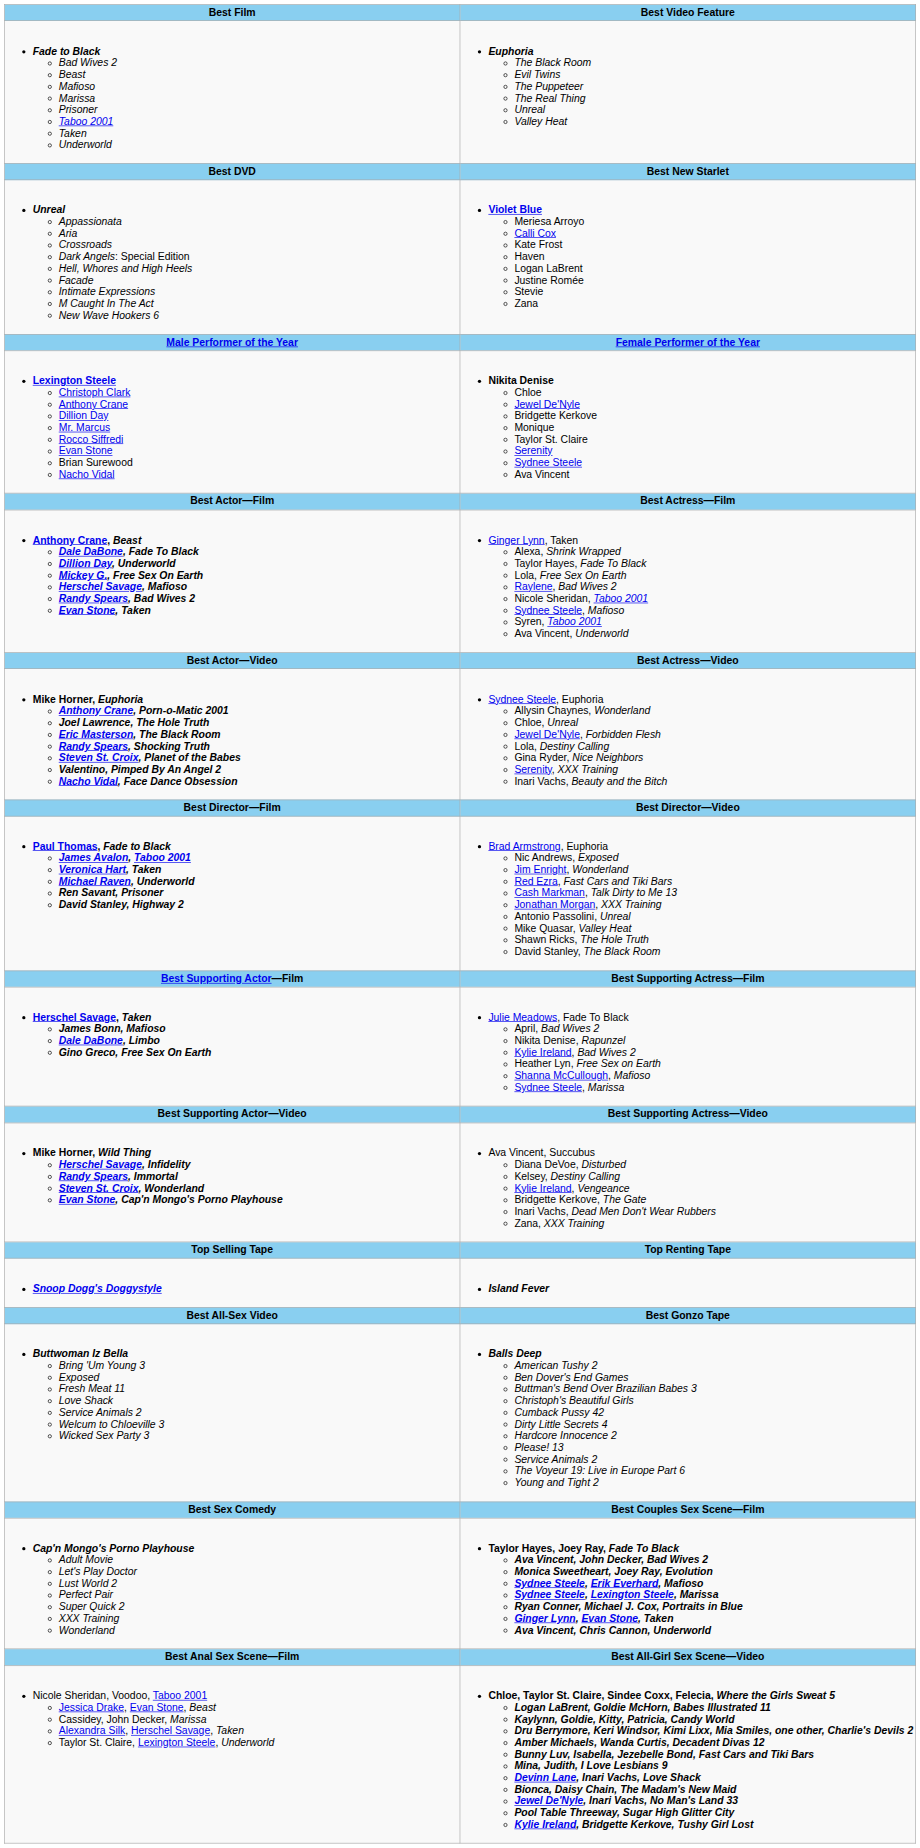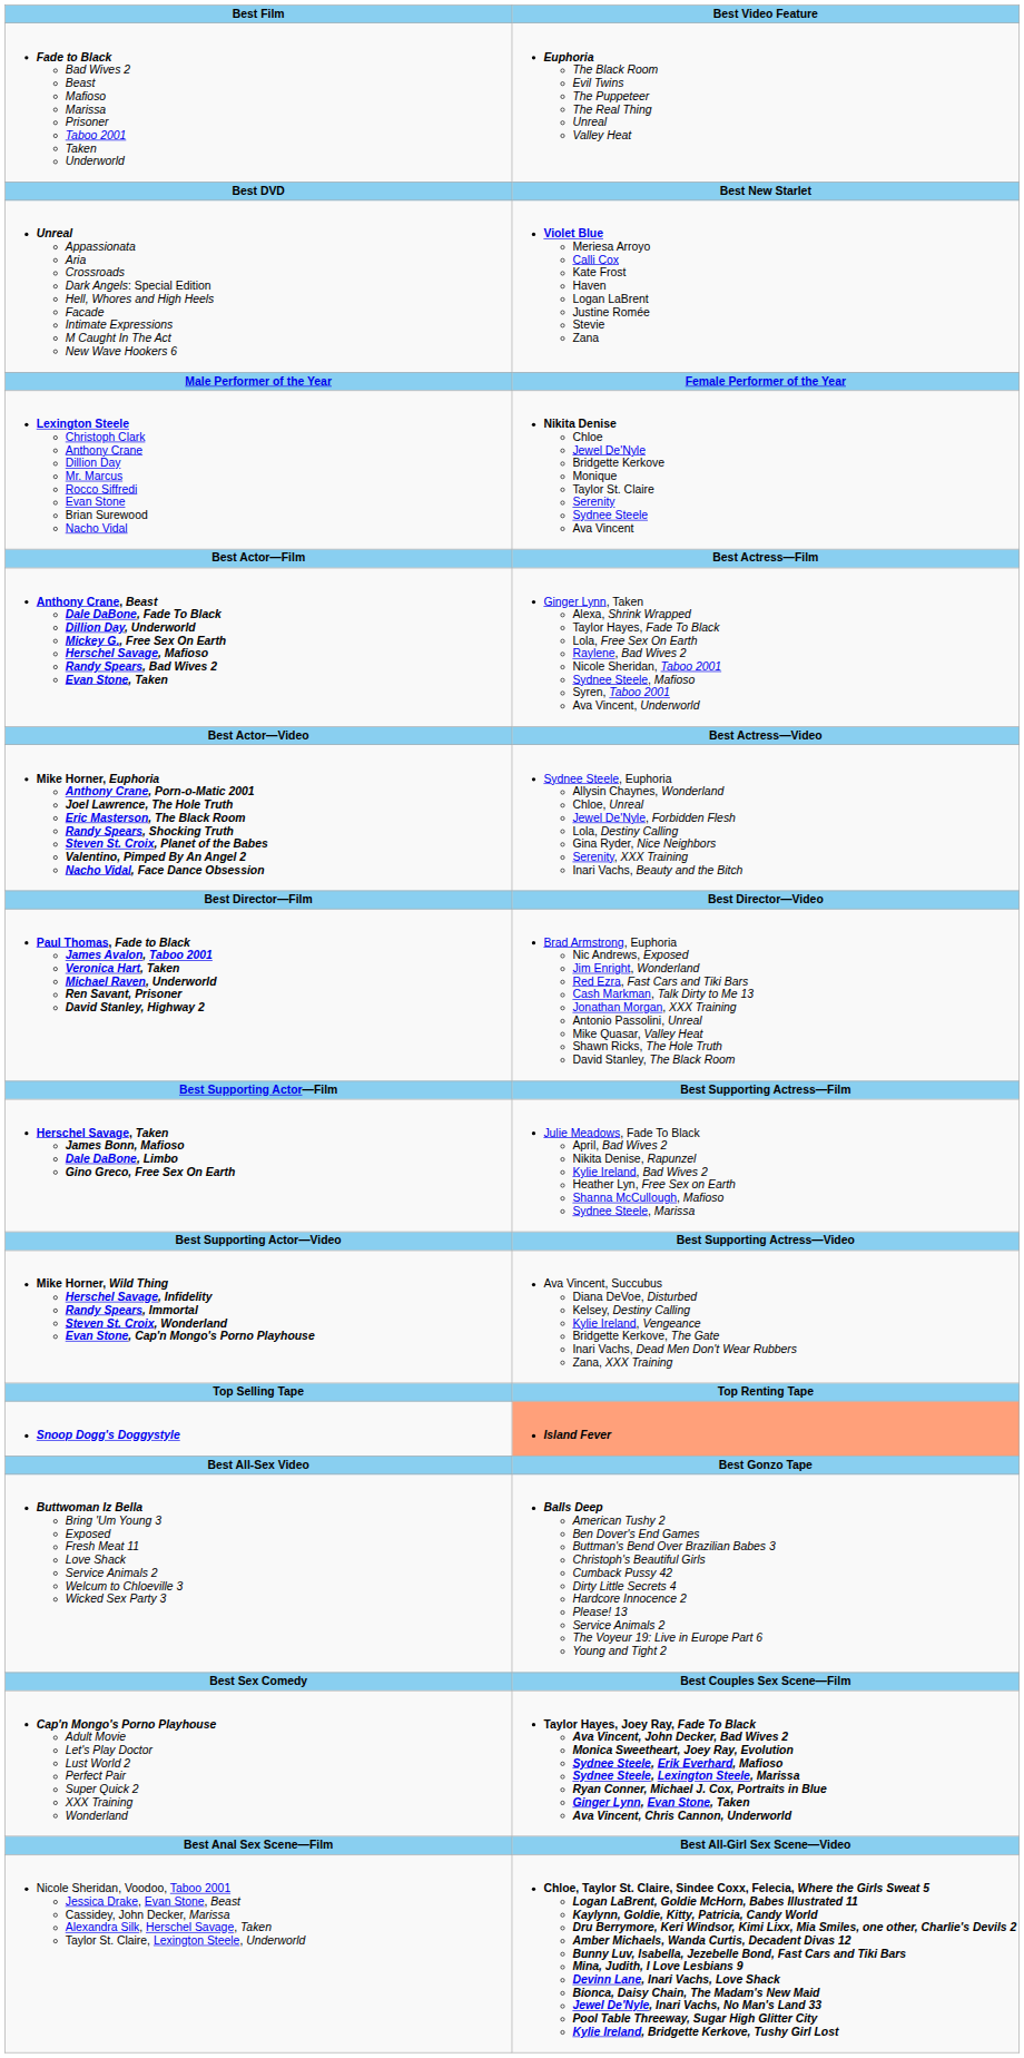Snoop Dogg's Doggystyle | Best Video Feature: no background -> lightsalmon background
